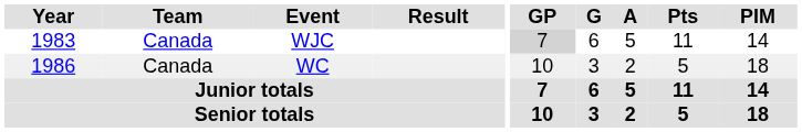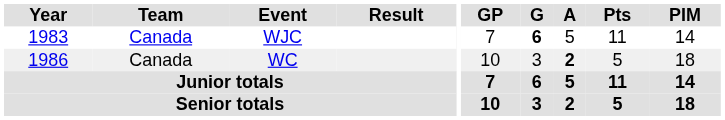WJC | GP: lightgrey background -> no background
WJC | G: normal -> bold
WC | A: normal -> bold
